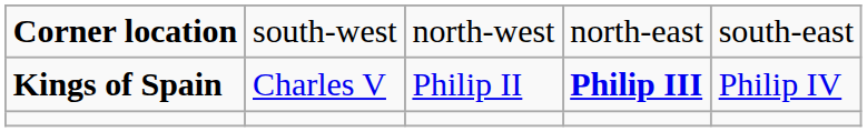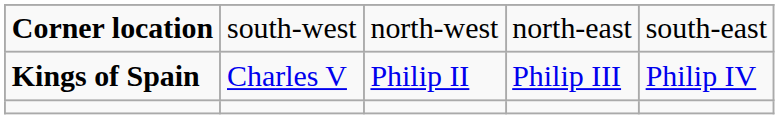Kings of Spain | column 4: bold -> normal
